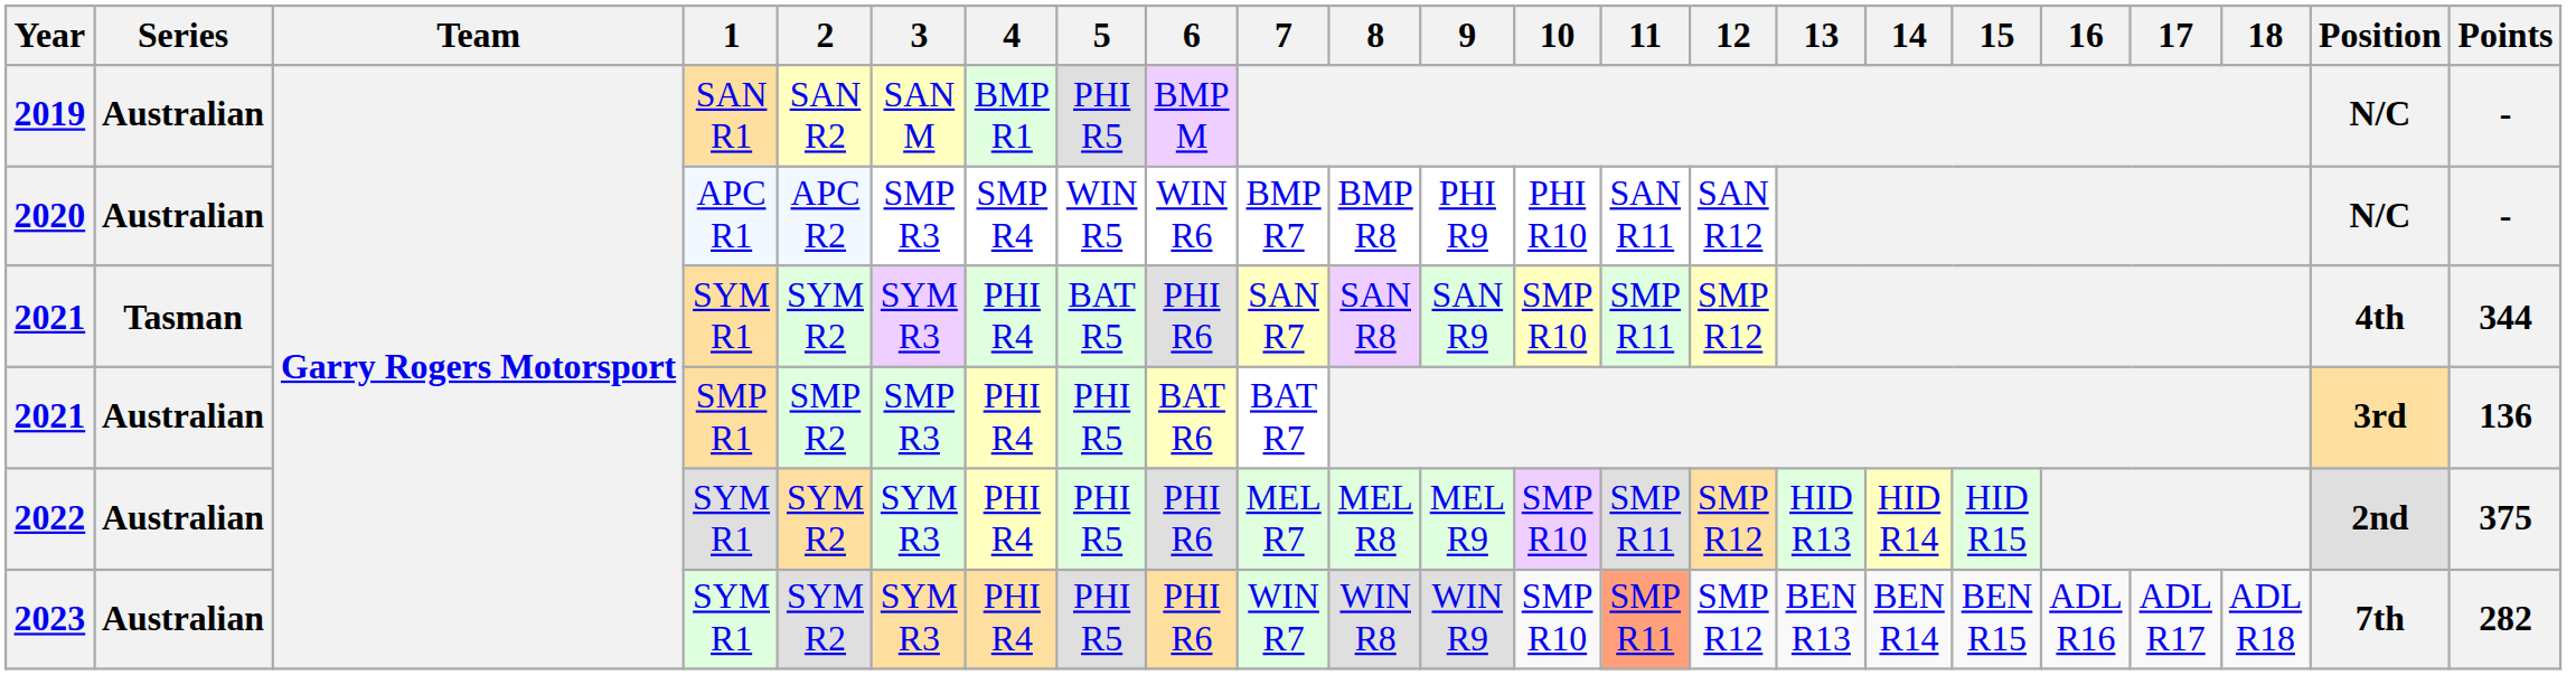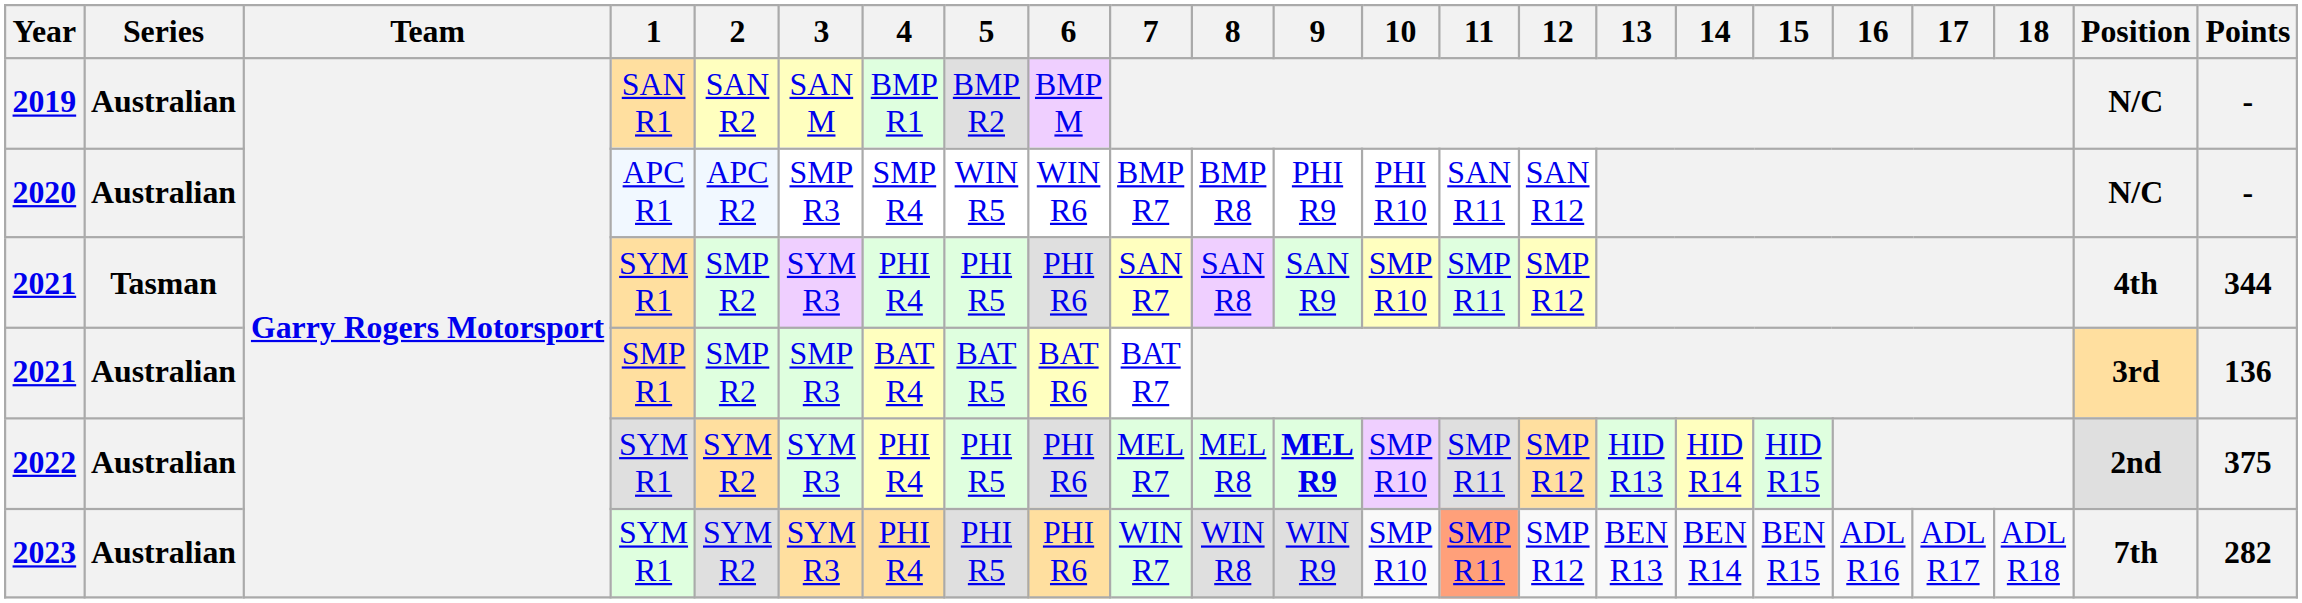2019 | 5: PHI R5 -> BMP R2
2021 / SYM R1 | 2: SYM R2 -> SMP R2
2021 / SYM R1 | 5: BAT R5 -> PHI R5
2021 / SMP R1 | 4: PHI R4 -> BAT R4
2021 / SMP R1 | 5: PHI R5 -> BAT R5
2022 | 9: normal -> bold
